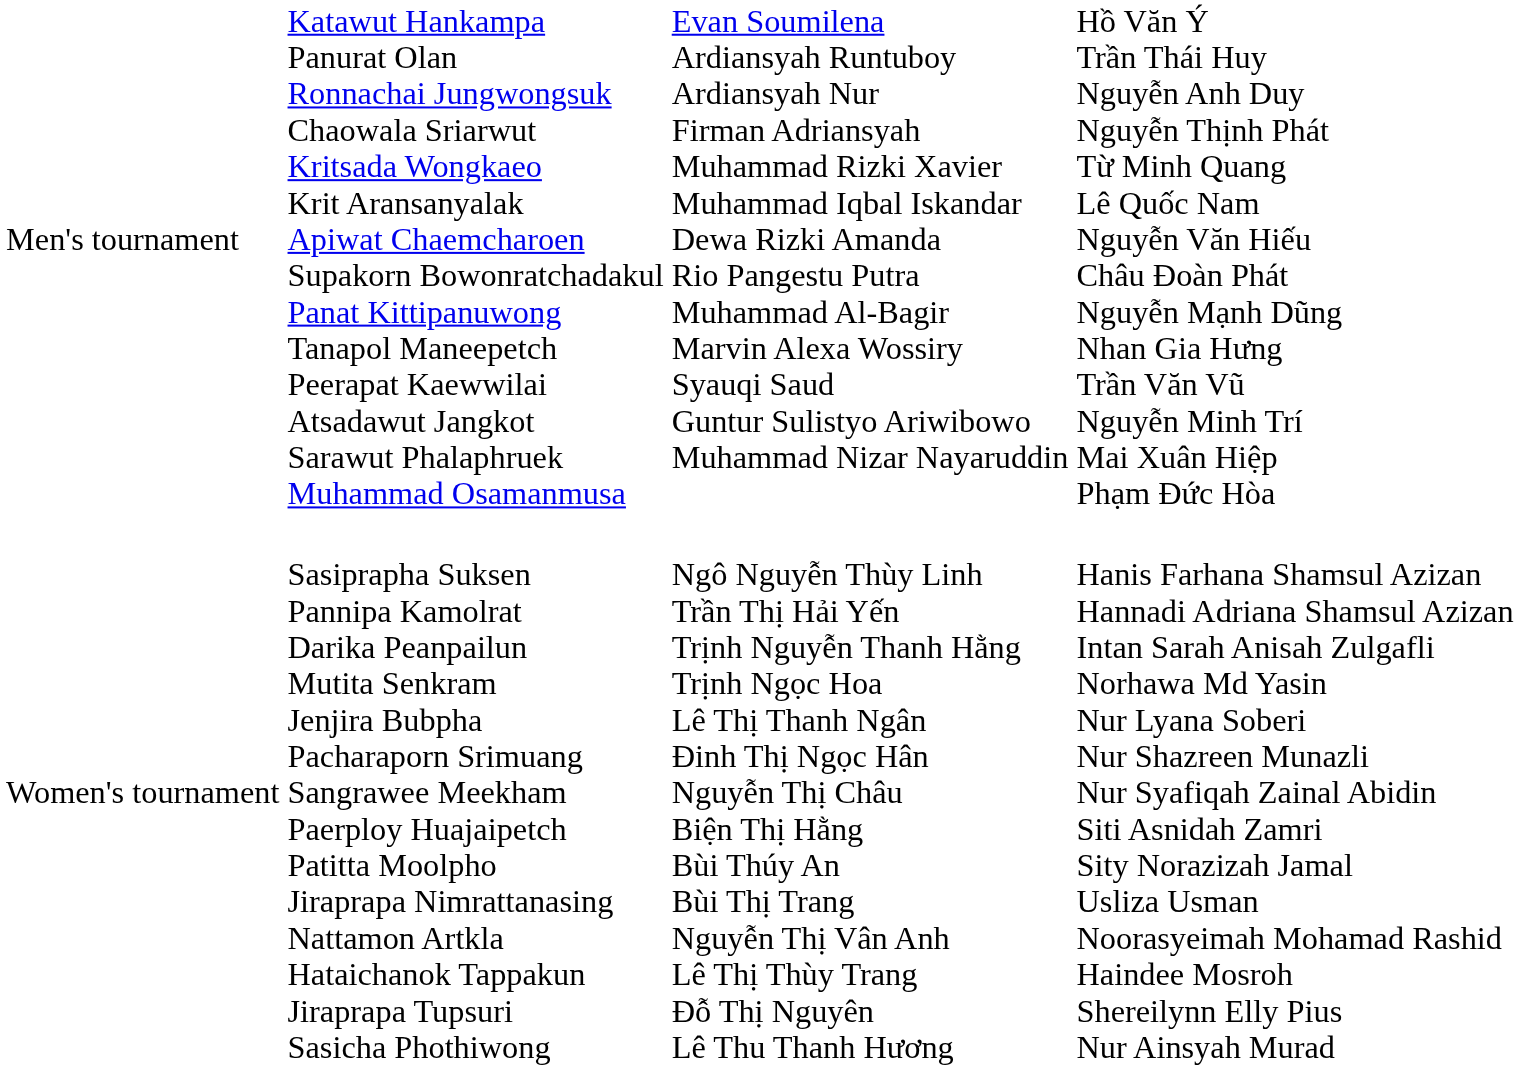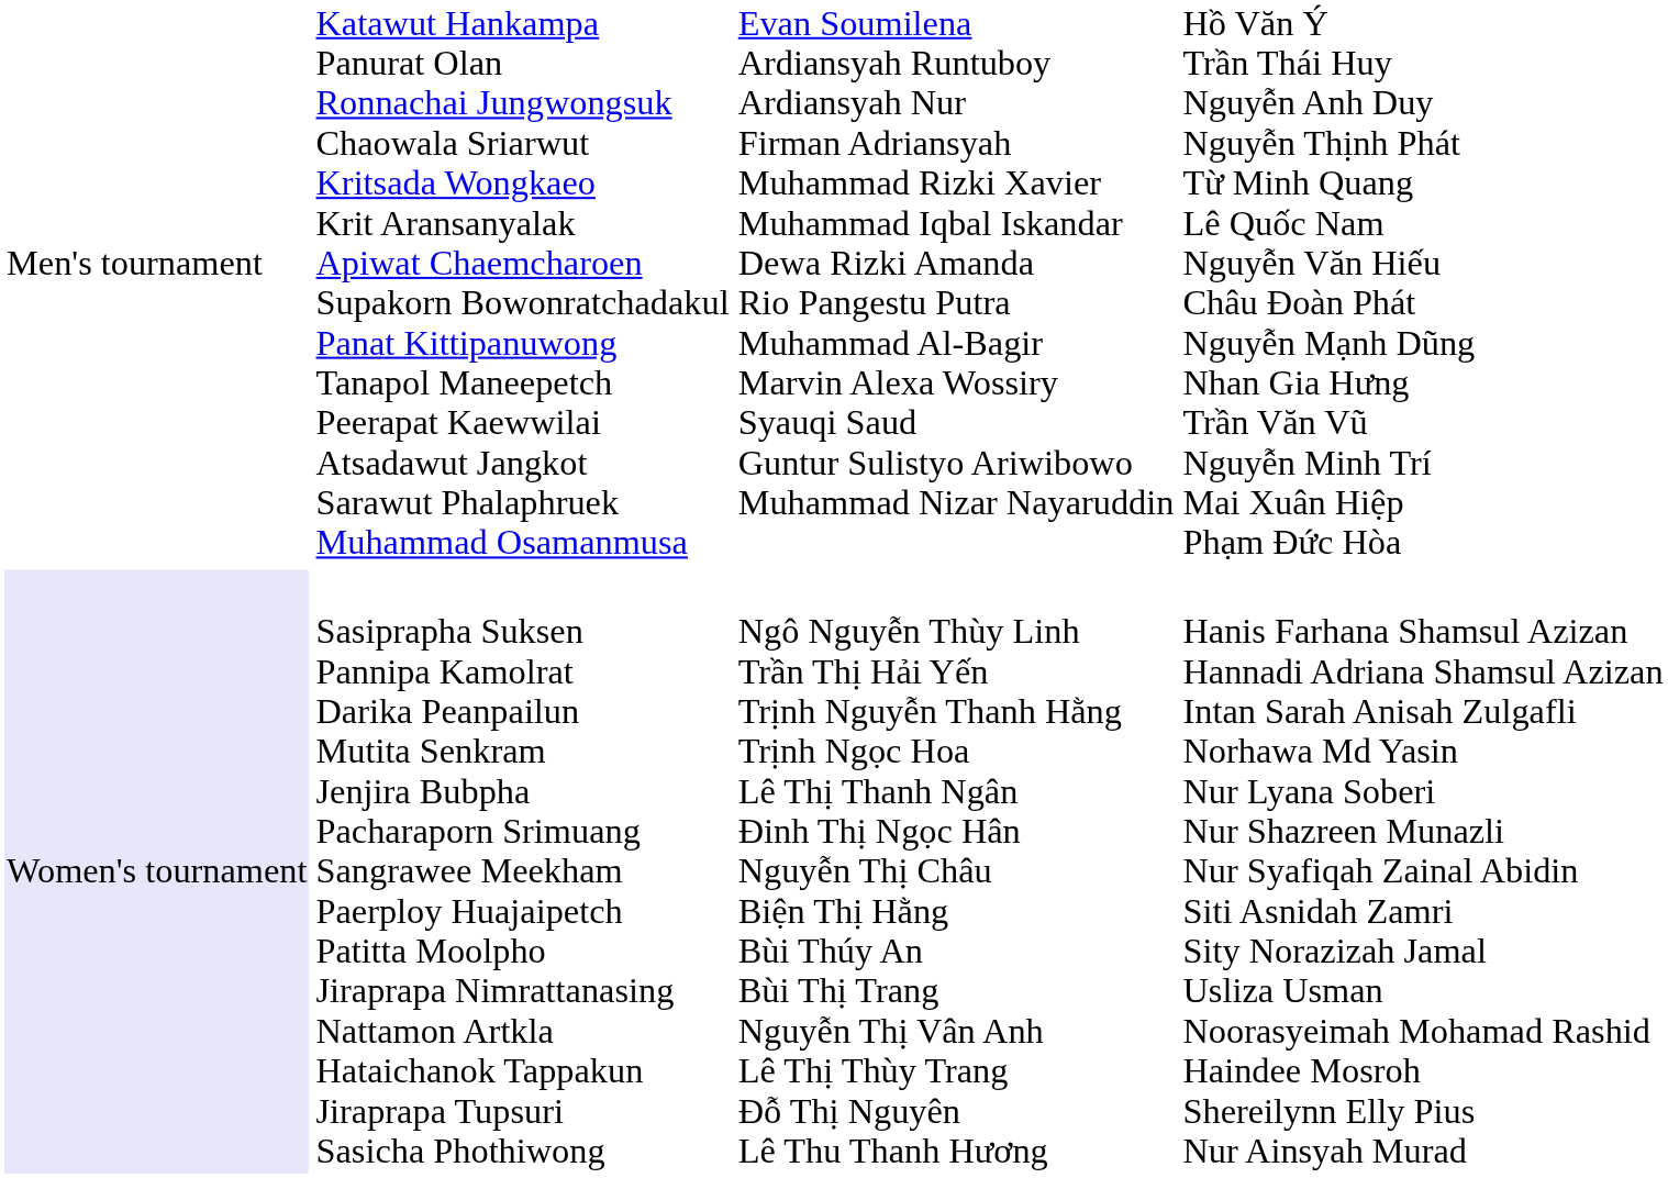Women's tournament | column 1: no background -> lavender background
